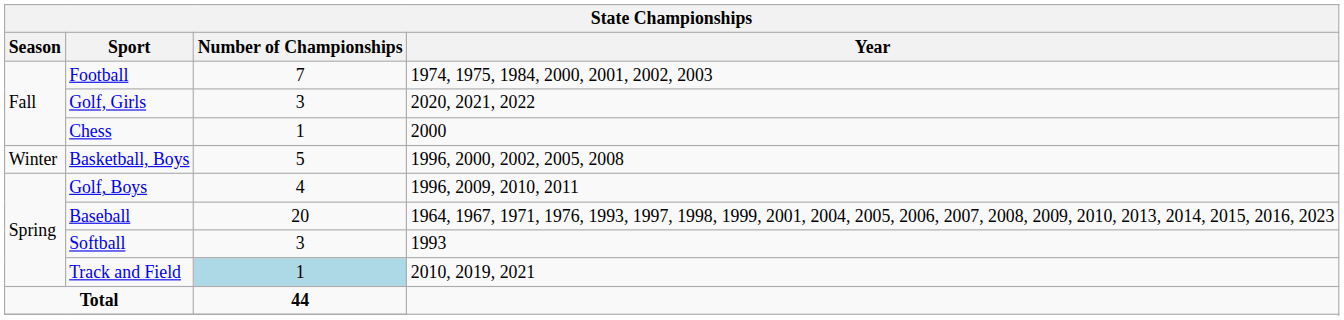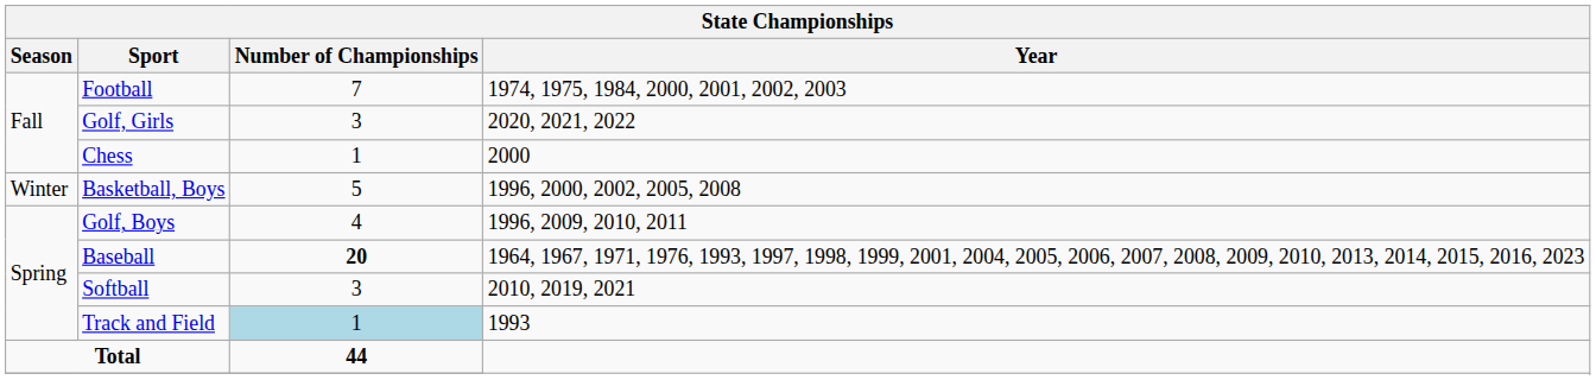Baseball | Number of Championships: normal -> bold
Softball | Year: 1993 -> 2010, 2019, 2021
Track and Field | Year: 2010, 2019, 2021 -> 1993
